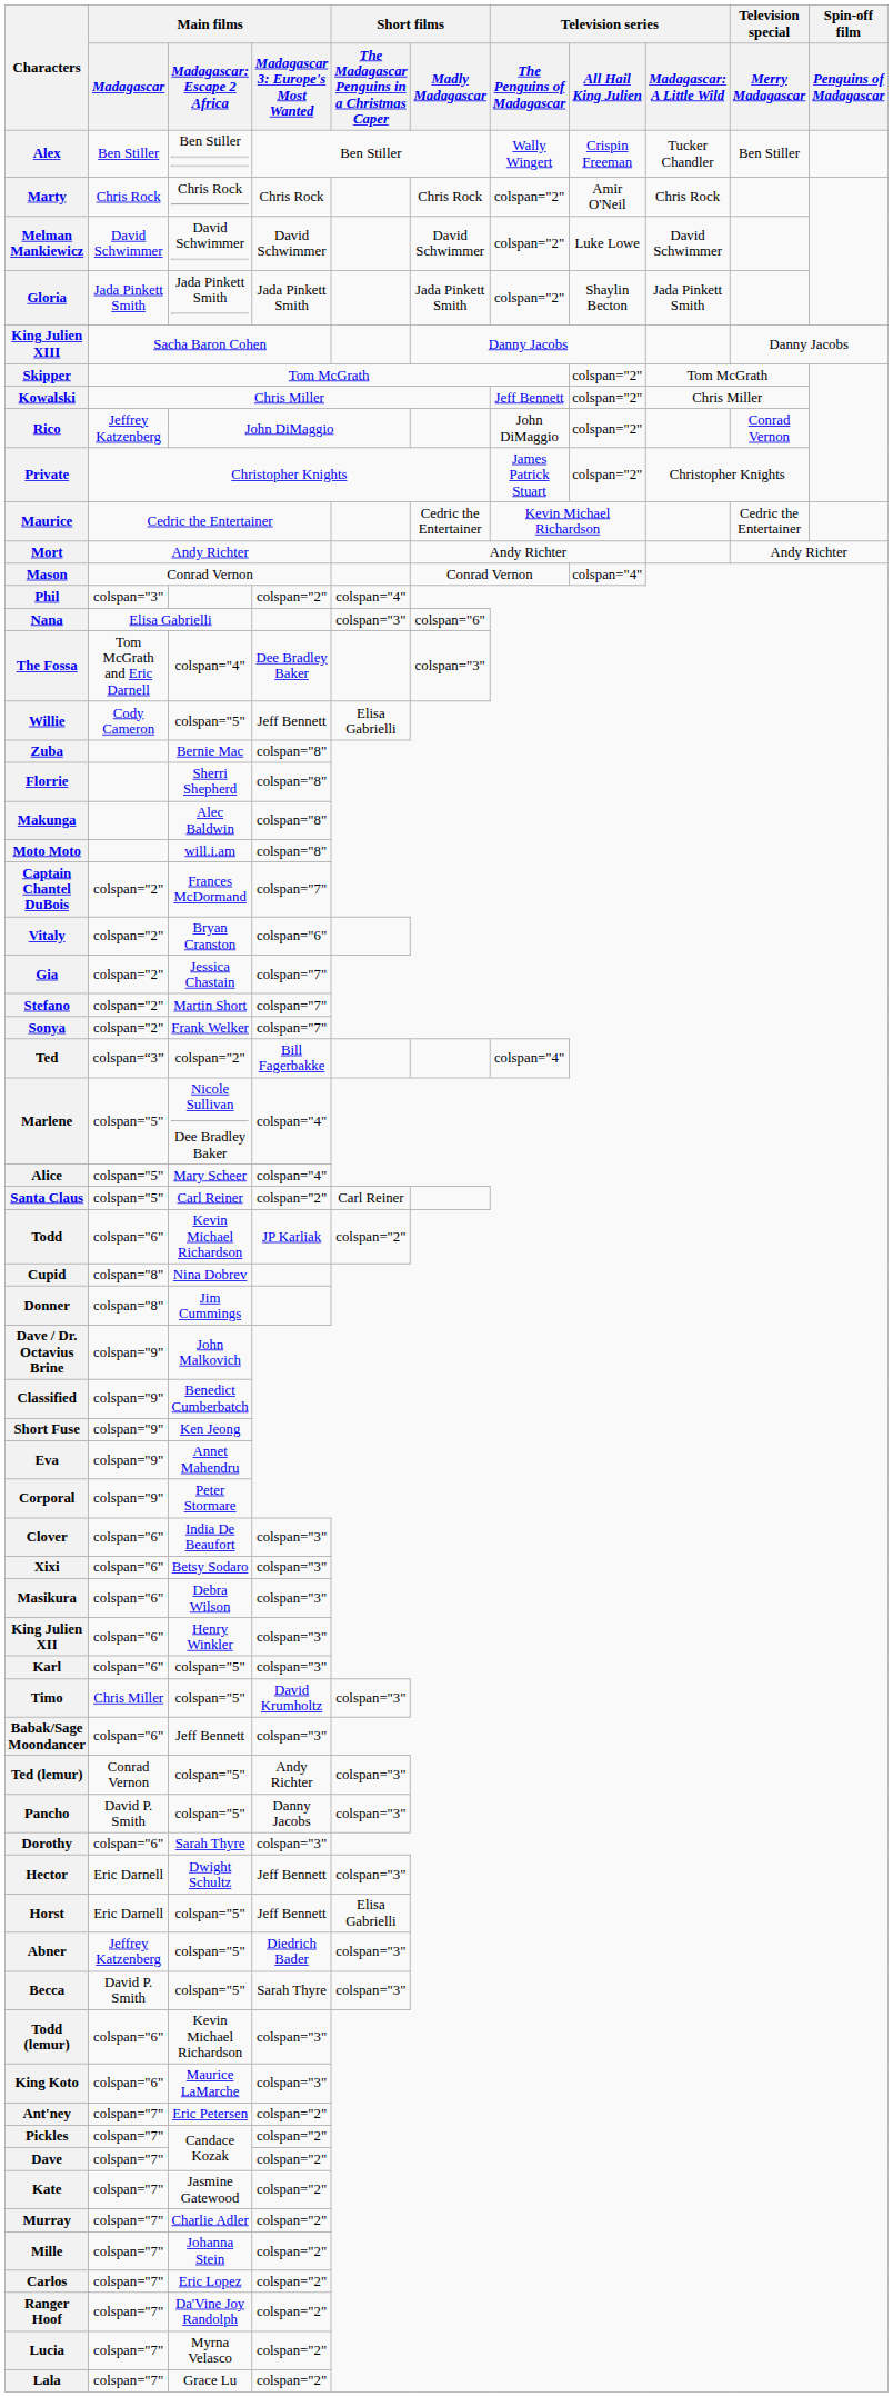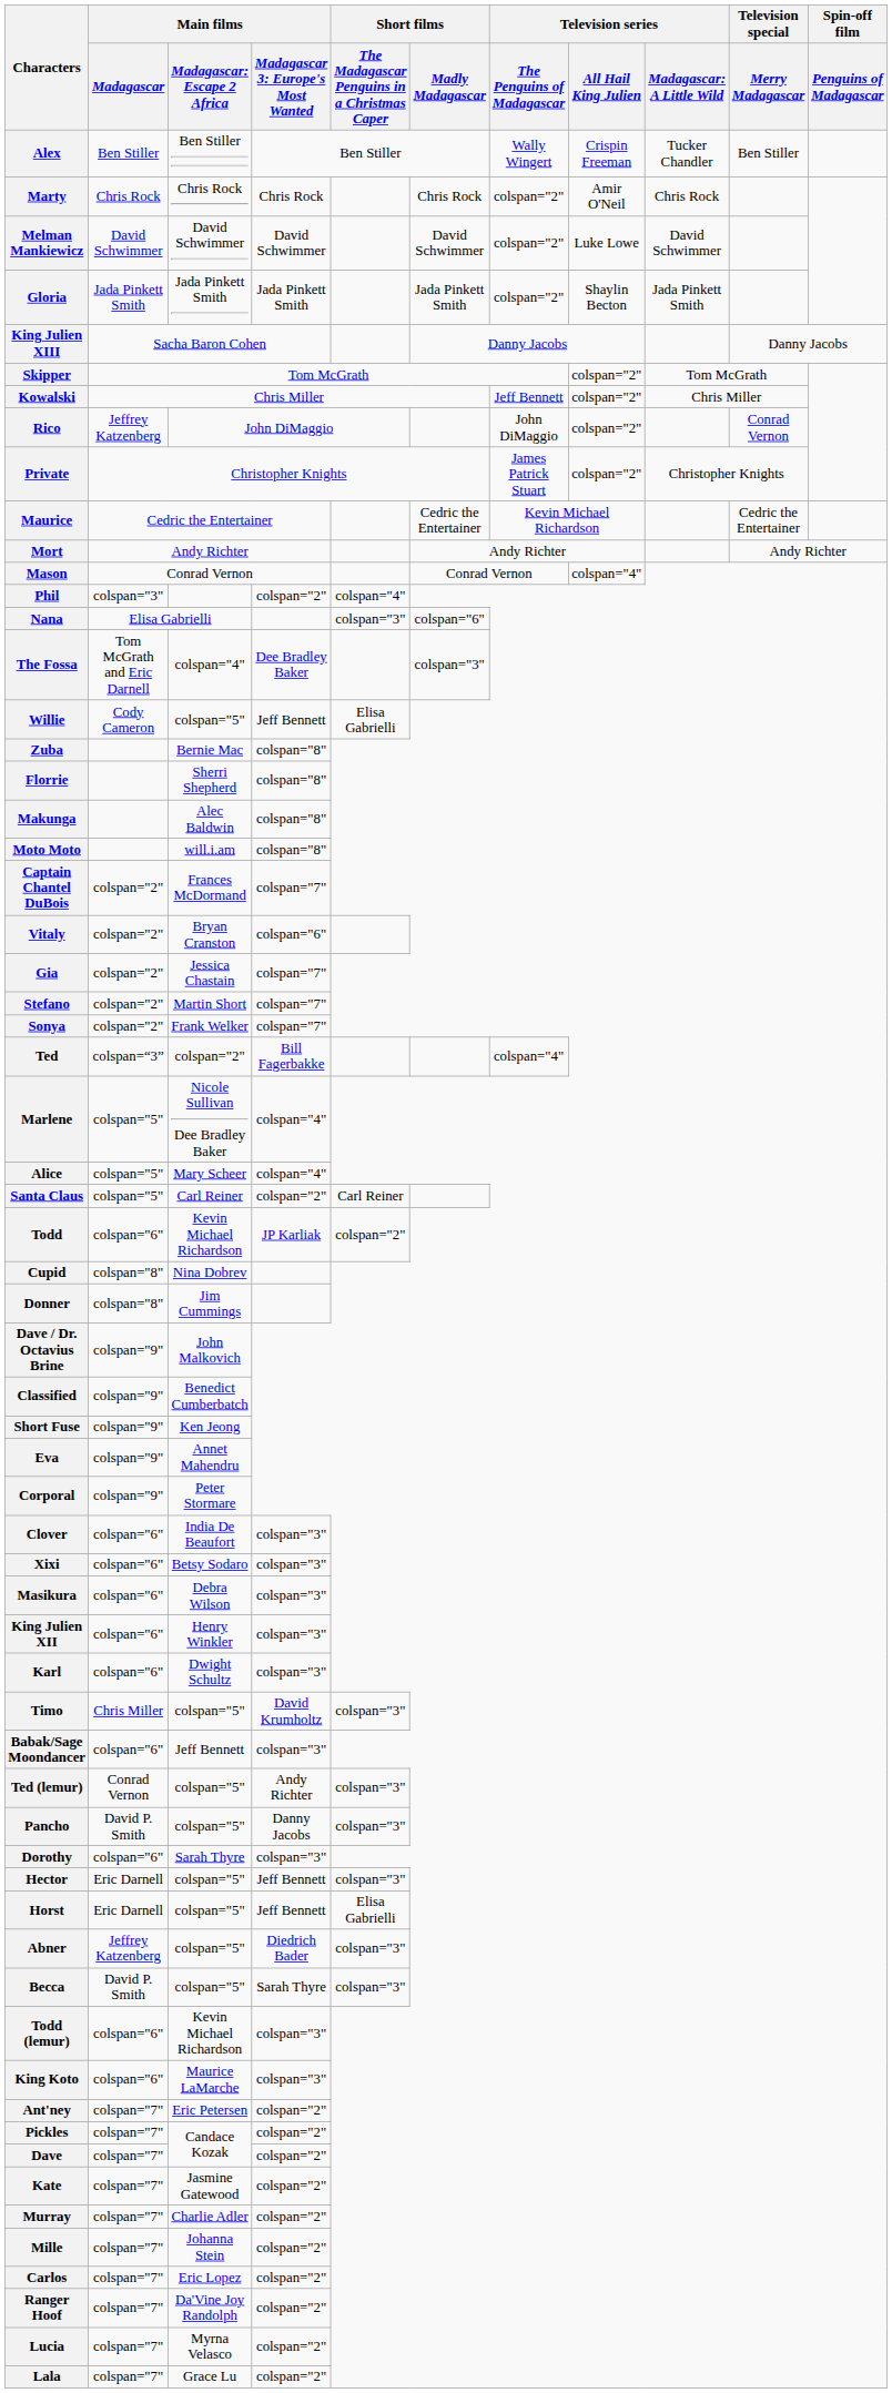Karl | column 3: colspan="5" -> Dwight Schultz
Hector | column 3: Dwight Schultz -> colspan="5"
